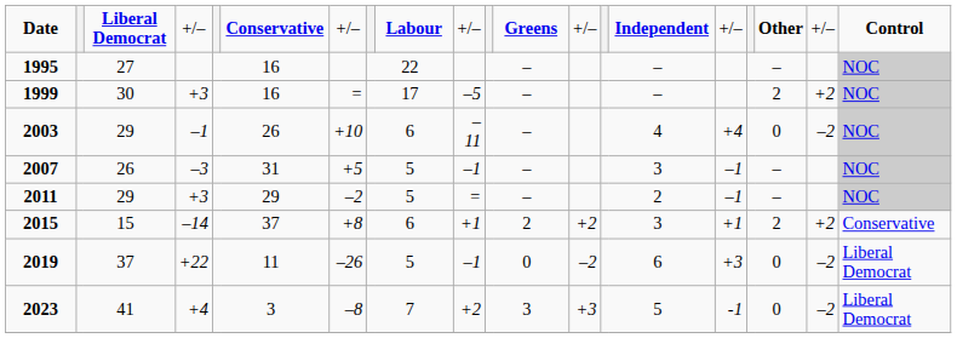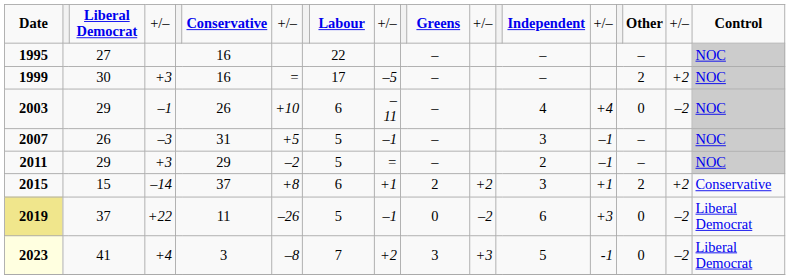2019 | column 1: no background -> khaki background
2023 | column 1: no background -> lightyellow background
